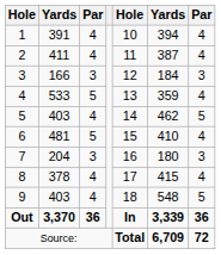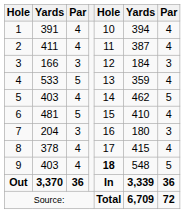9 | column 5: normal -> bold
